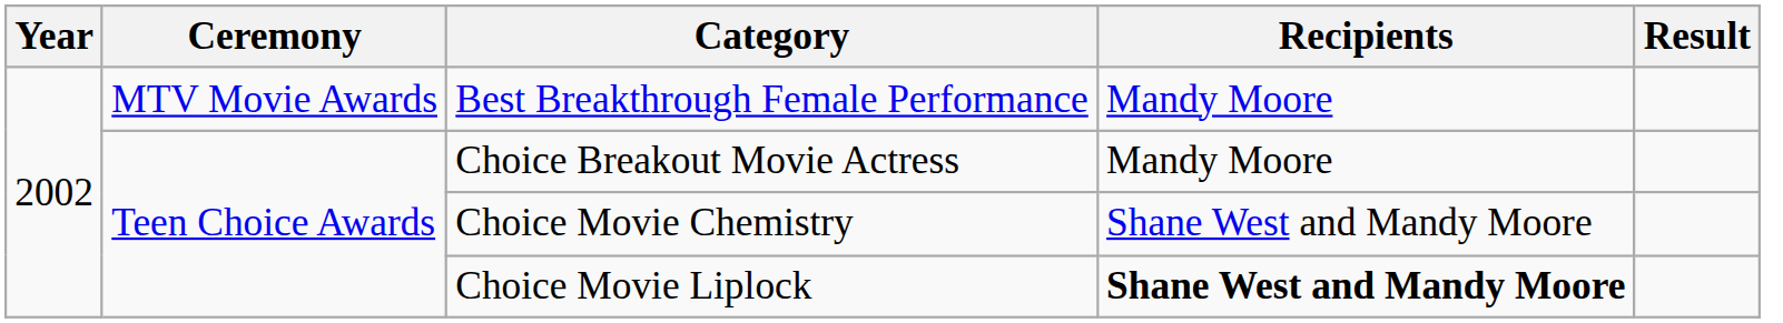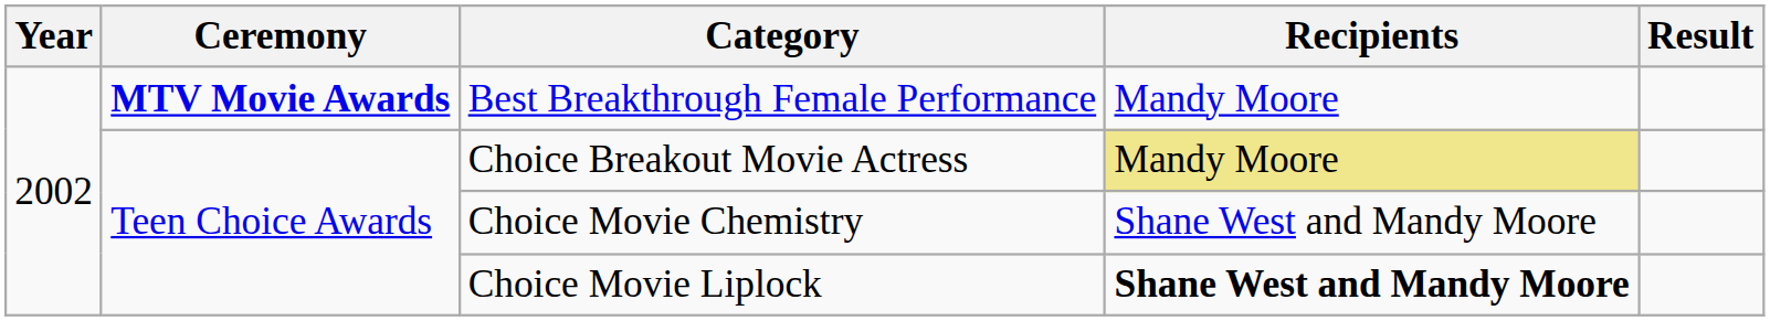Best Breakthrough Female Performance | Ceremony: normal -> bold
Choice Breakout Movie Actress | Recipients: no background -> khaki background
